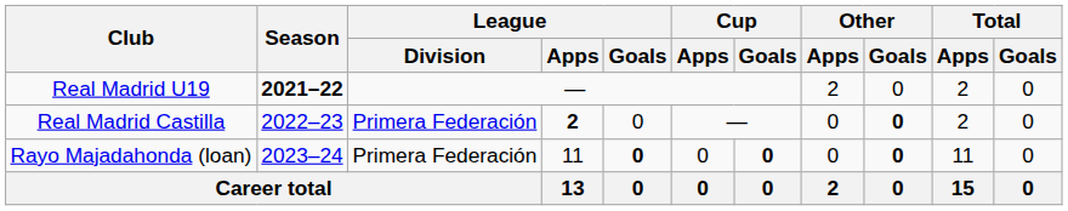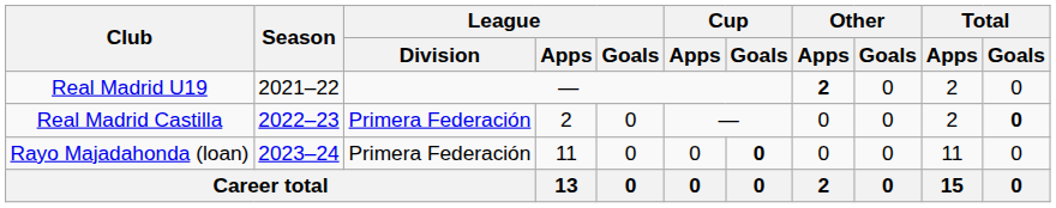Real Madrid U19 | Season: bold -> normal
Real Madrid U19 | Other / Apps: normal -> bold
Real Madrid Castilla | League / Apps: bold -> normal
Real Madrid Castilla | Other / Goals: bold -> normal
Real Madrid Castilla | Total / Goals: normal -> bold
Rayo Majadahonda (loan) | League / Goals: bold -> normal
Rayo Majadahonda (loan) | Other / Goals: bold -> normal
